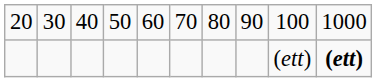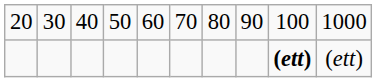row 2 | column 9: normal -> bold
row 2 | column 10: bold -> normal
